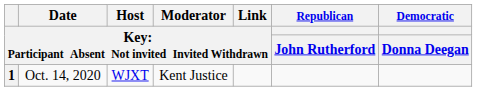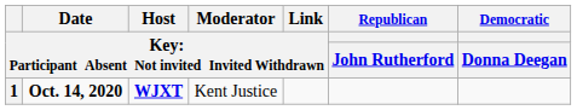1 | column 2: normal -> bold
1 | column 3: normal -> bold
